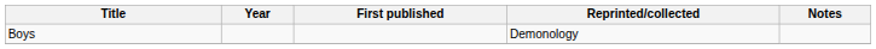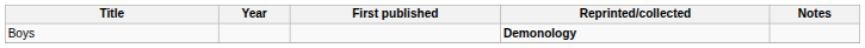Boys | Reprinted/collected: normal -> bold
